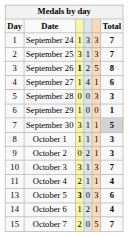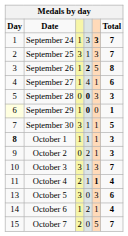September 24 | column 5: normal -> bold
September 26 | column 3: bold -> normal
September 26 | column 4: normal -> bold
September 28 | column 4: normal -> bold
September 29 | Day: no background -> lightyellow background
September 29 | column 4: normal -> bold
September 30 | Total: lightgrey background -> no background
October 1 | Day: normal -> bold
October 4 | column 5: normal -> bold
October 5 | column 3: bold -> normal
